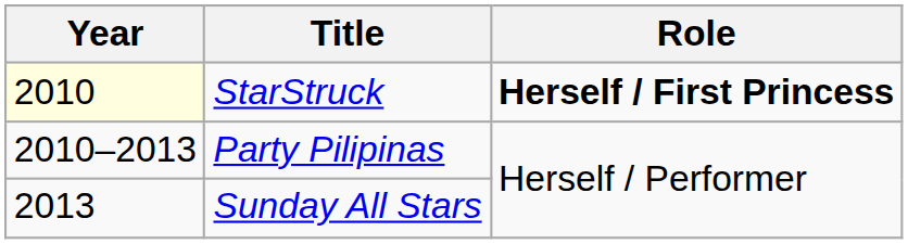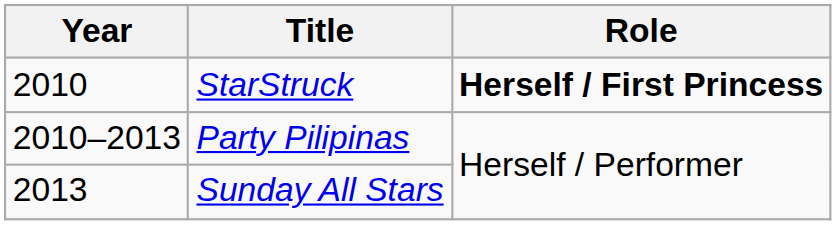StarStruck | Year: lightyellow background -> no background
